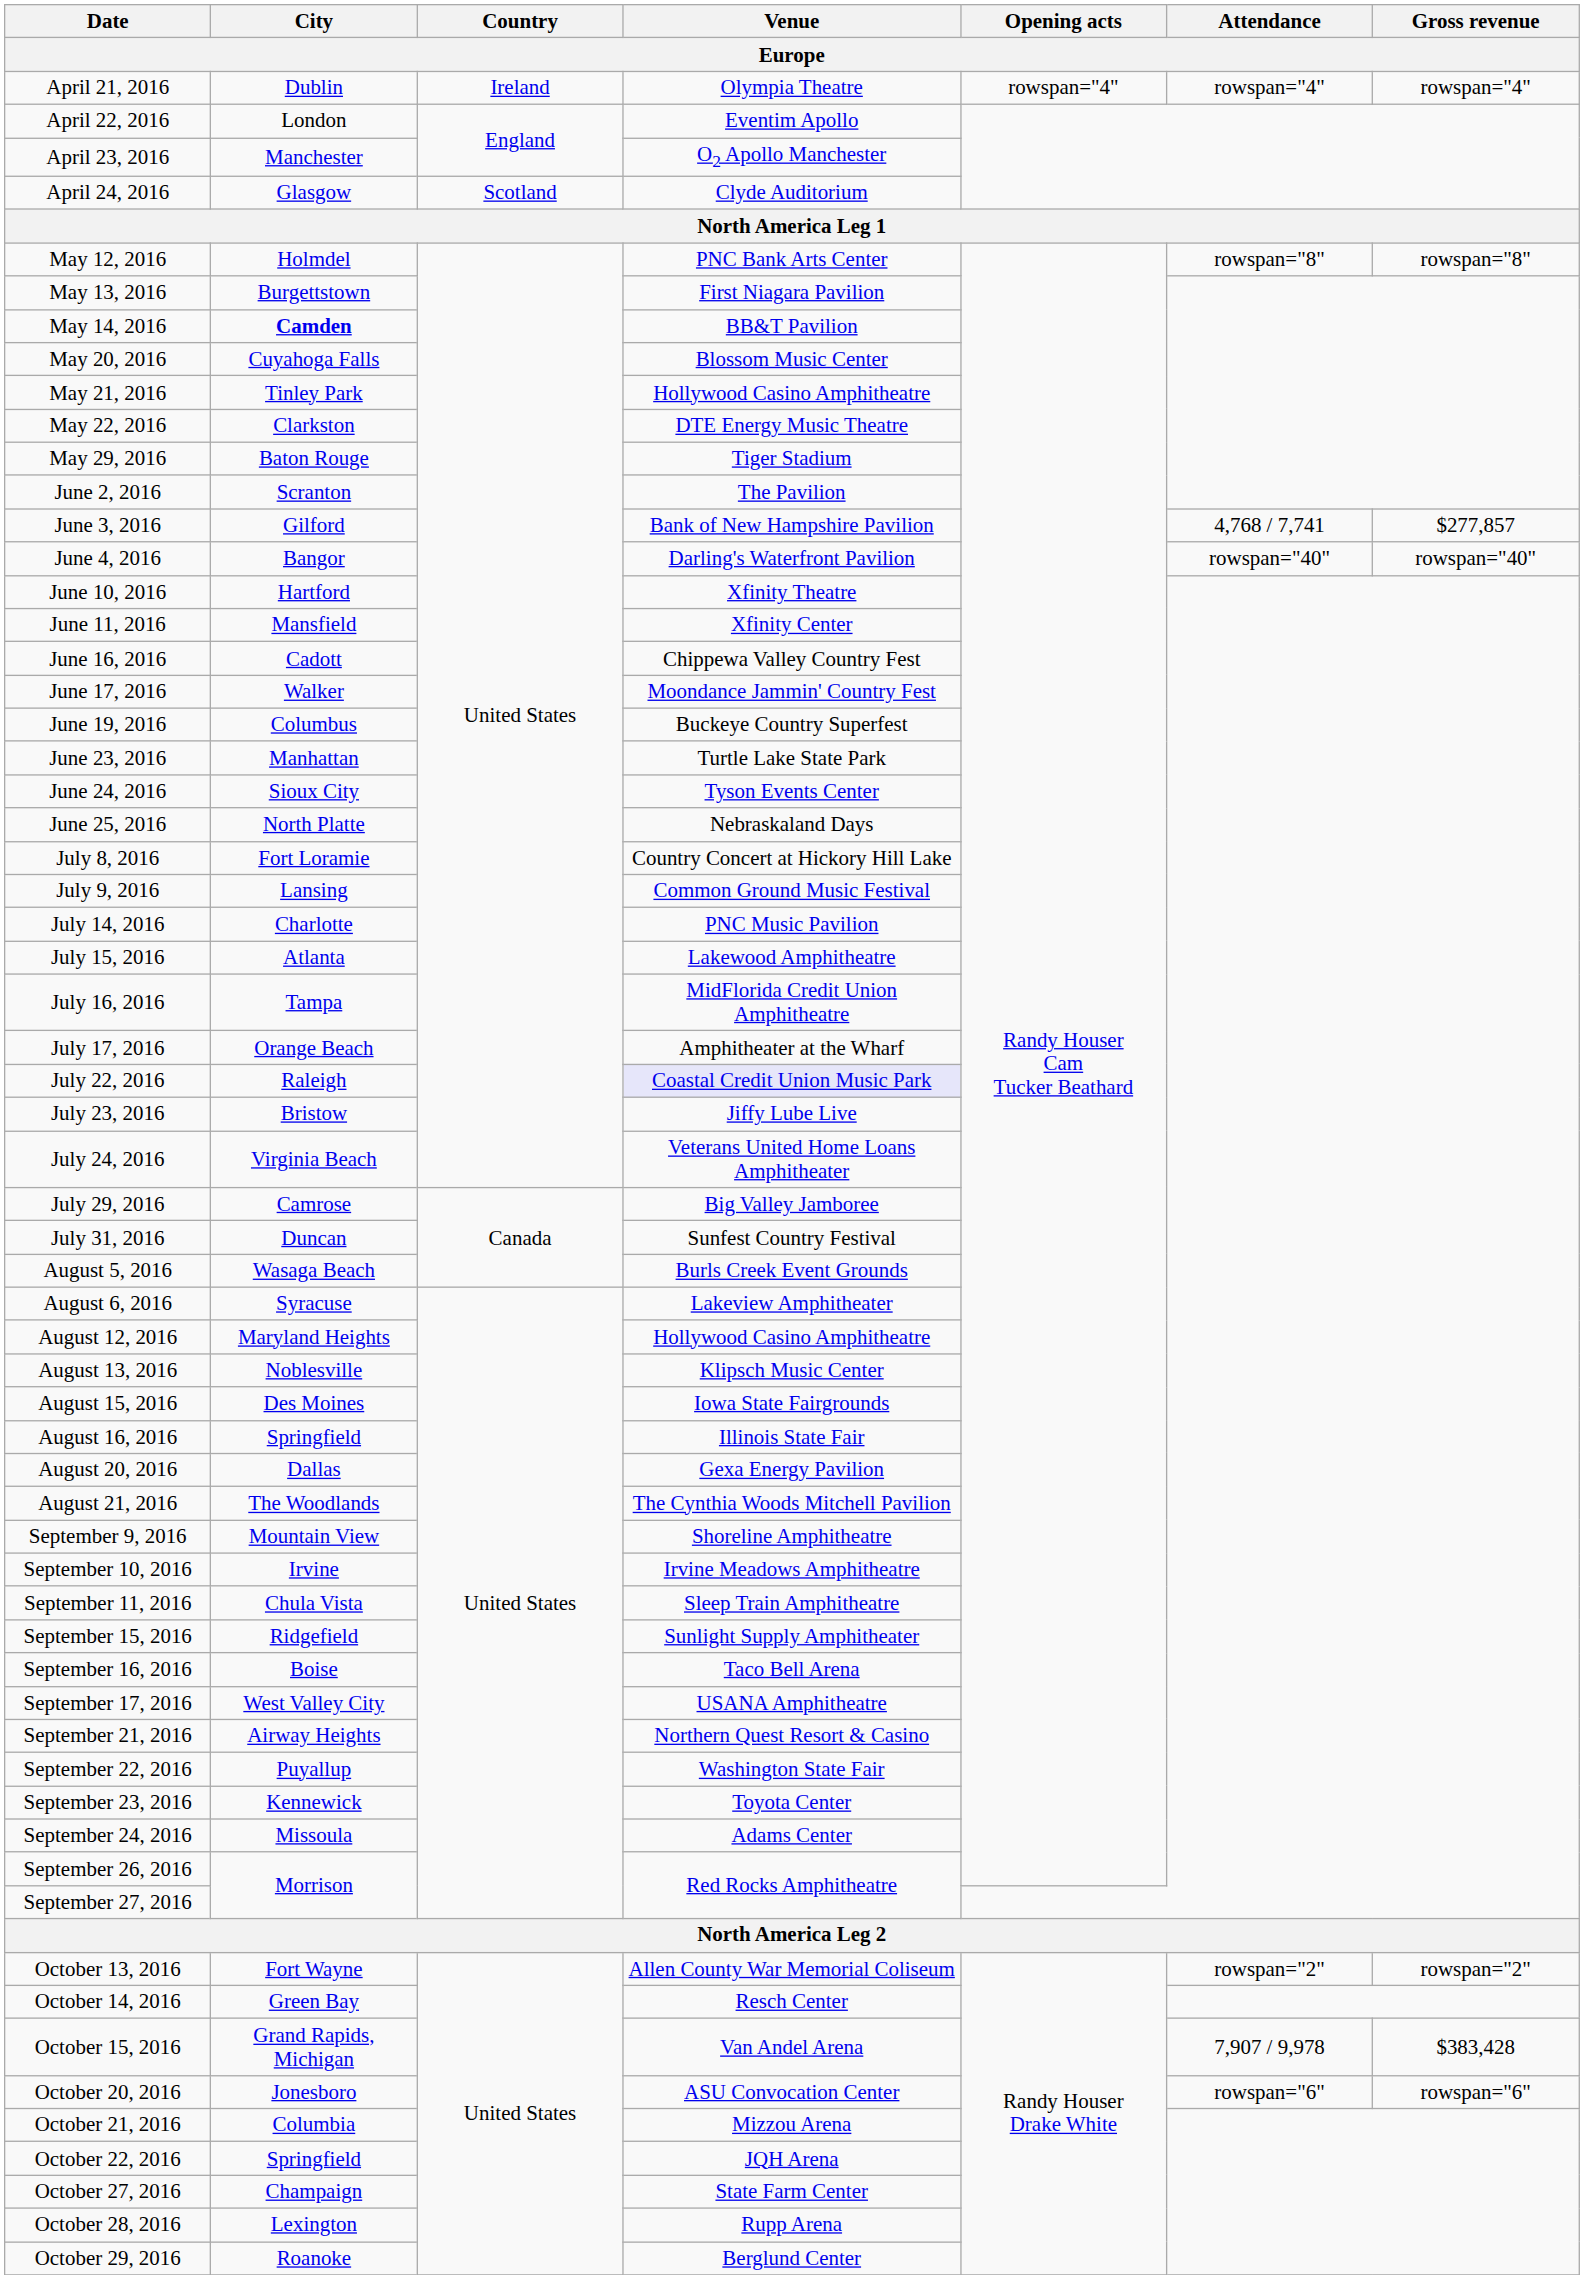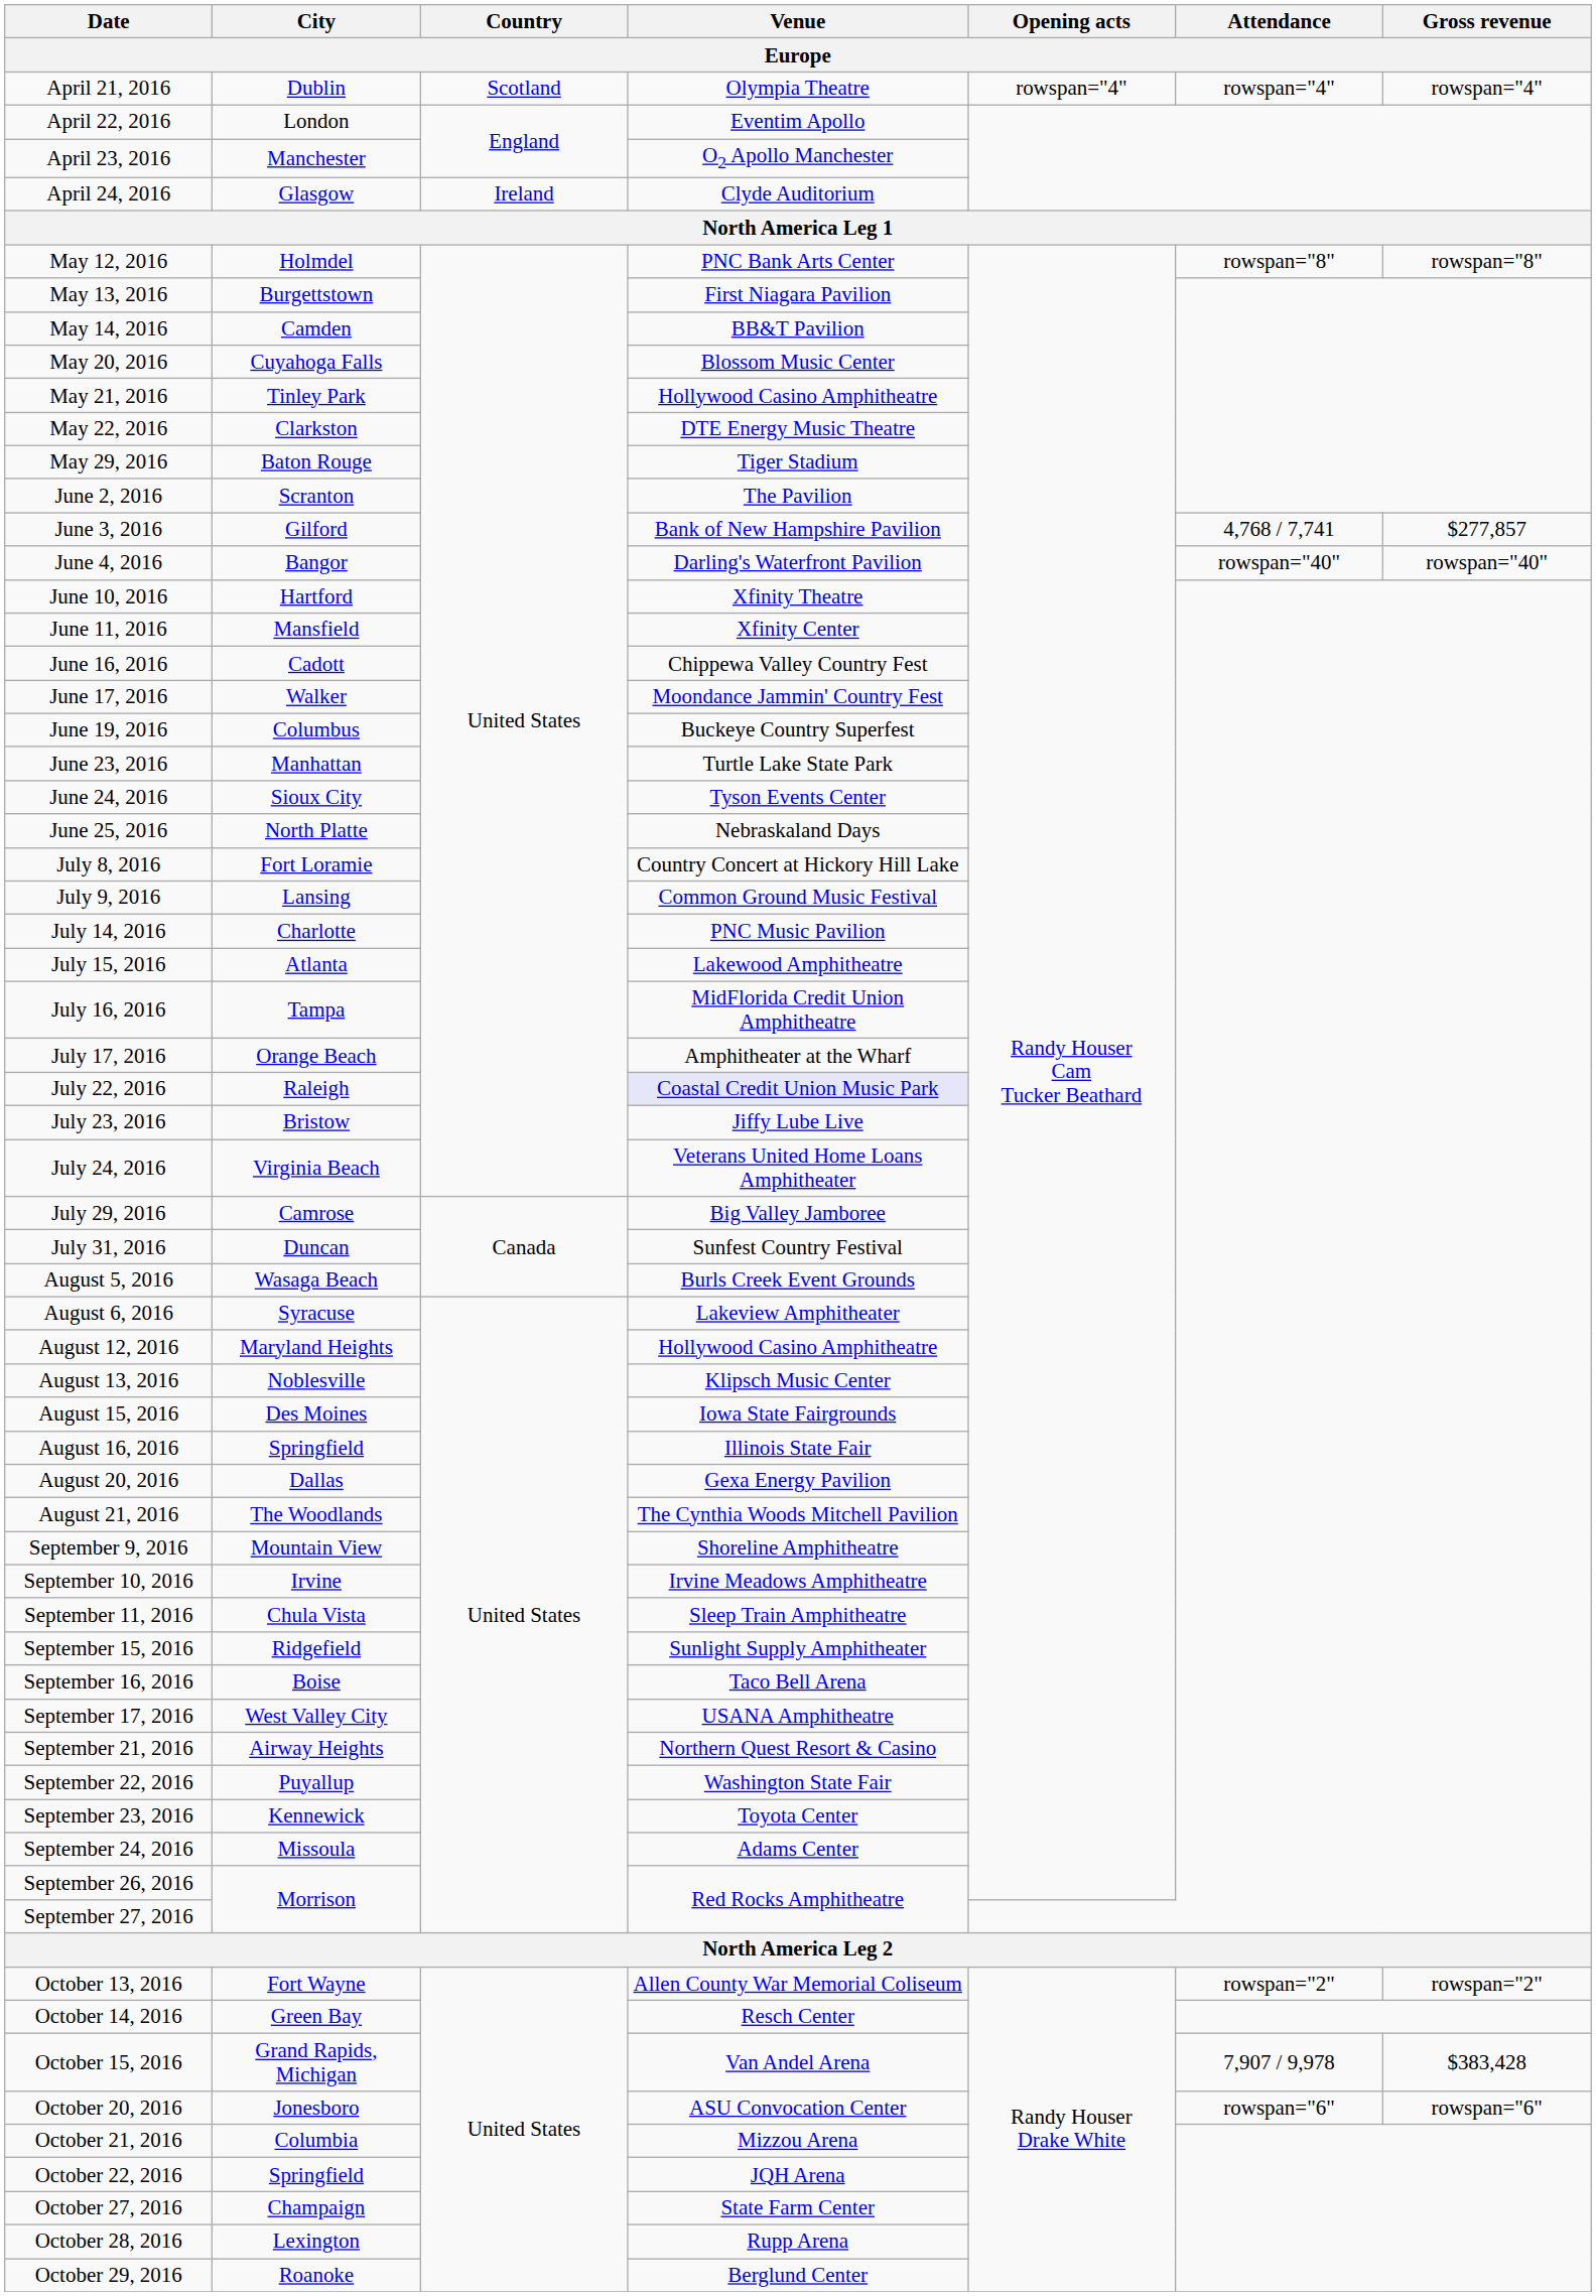April 21, 2016 | Country: Ireland -> Scotland
April 24, 2016 | Country: Scotland -> Ireland
May 14, 2016 | City: bold -> normal
